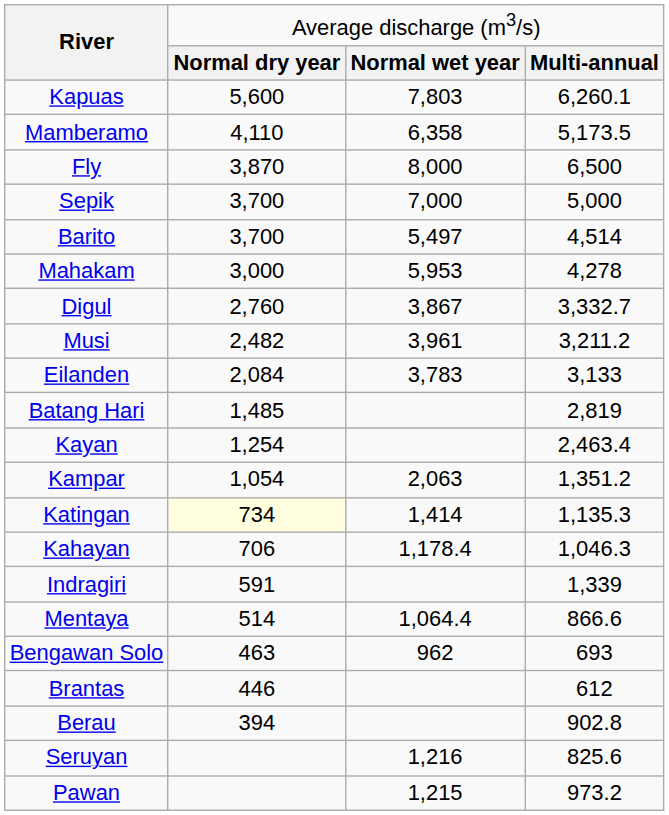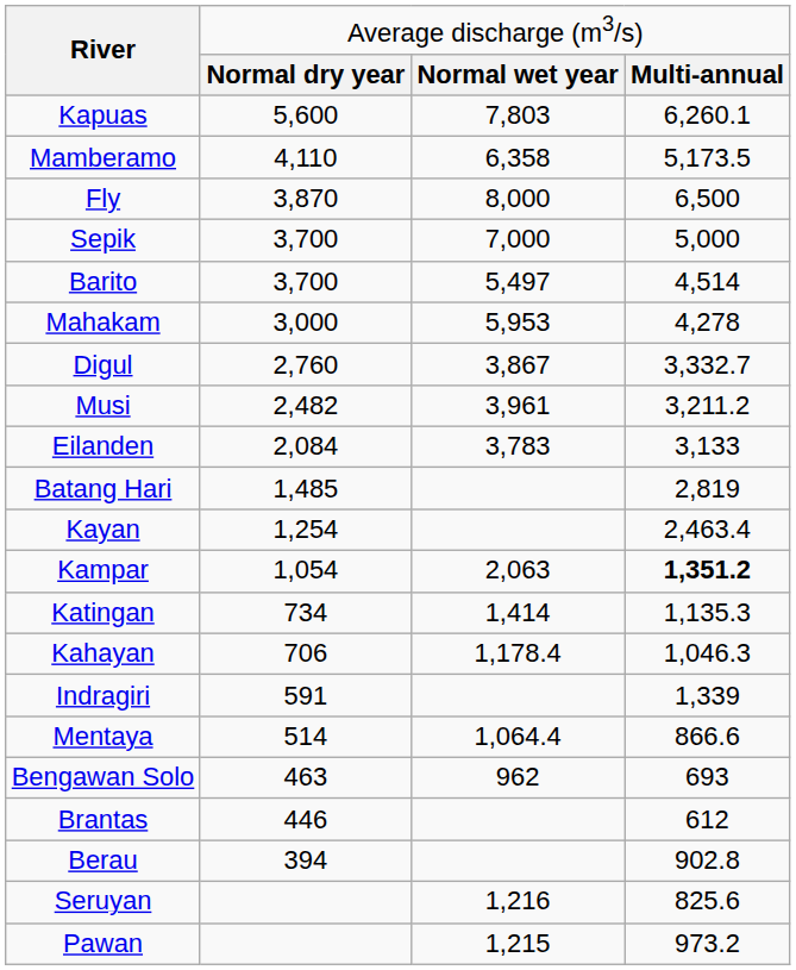Kampar | column 4: normal -> bold
Katingan | column 2: lightyellow background -> no background
